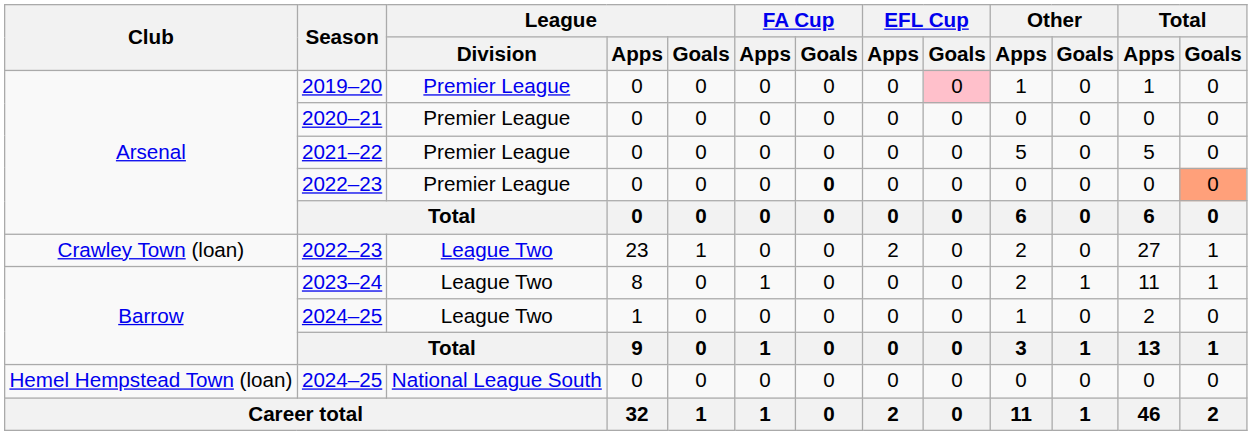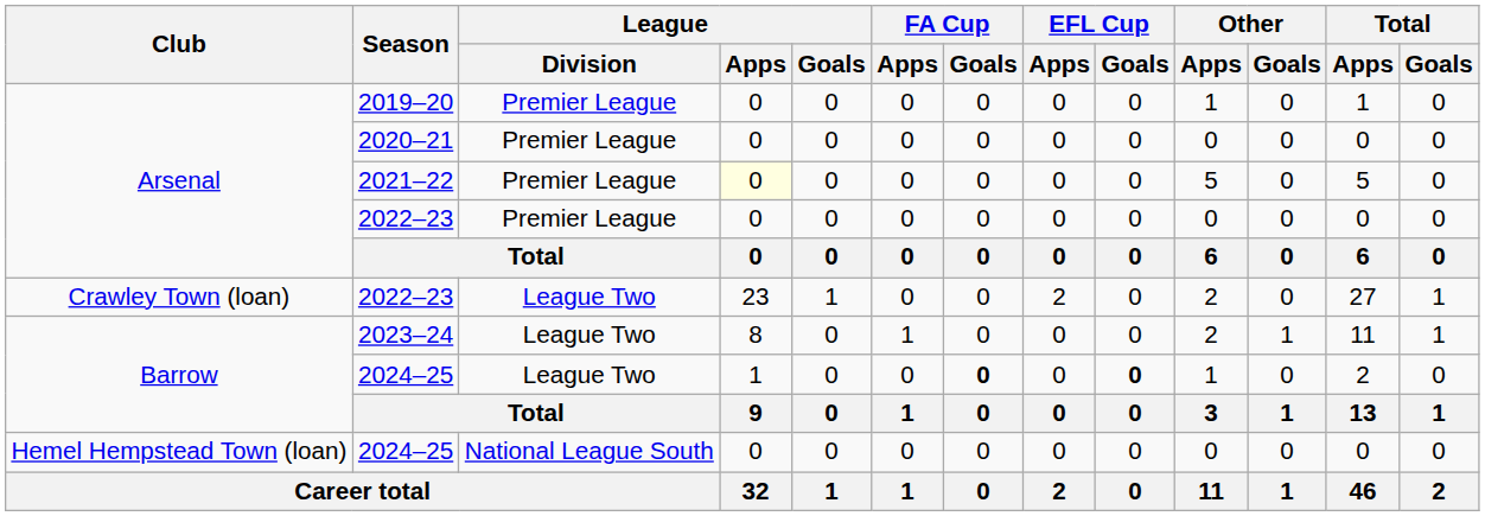2019–20 | EFL Cup / Goals: pink background -> no background
2021–22 | League / Apps: no background -> lightyellow background
Arsenal / 2022–23 | FA Cup / Goals: bold -> normal
Arsenal / 2022–23 | Total / Goals: lightsalmon background -> no background
Barrow / 2024–25 | FA Cup / Goals: normal -> bold
Barrow / 2024–25 | EFL Cup / Goals: normal -> bold
